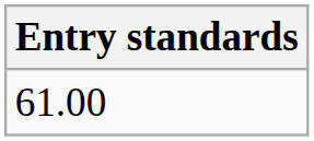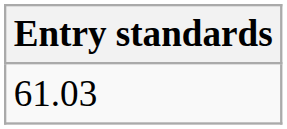row 2 | column 1: 61.00 -> 61.03
